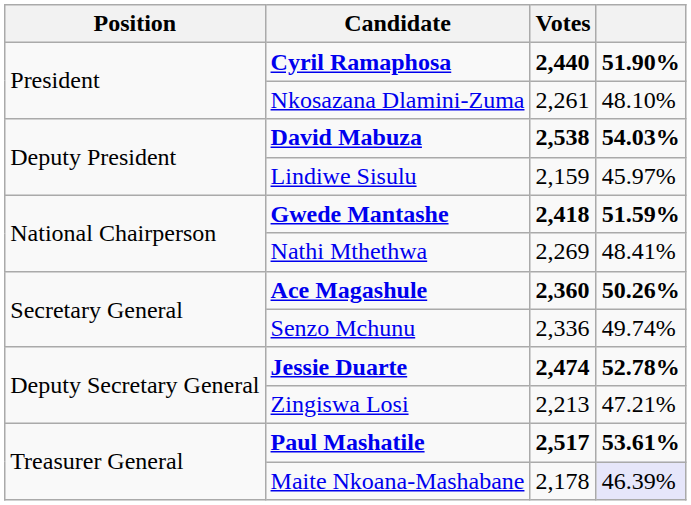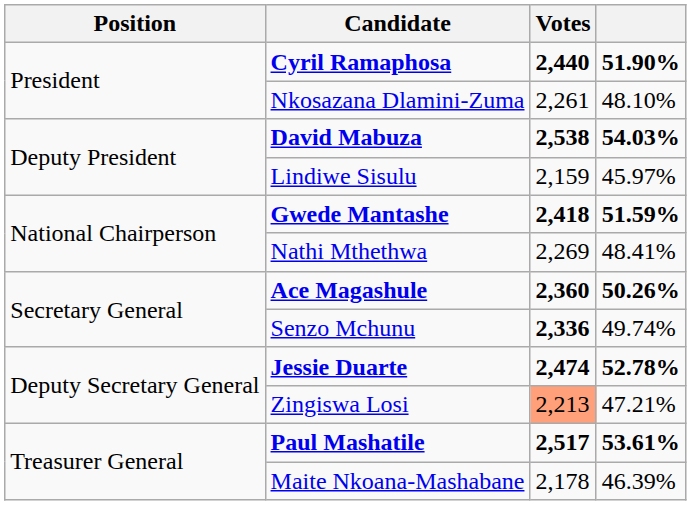Senzo Mchunu | Votes: normal -> bold
Zingiswa Losi | Votes: no background -> lightsalmon background
Maite Nkoana-Mashabane | column 4: lavender background -> no background
